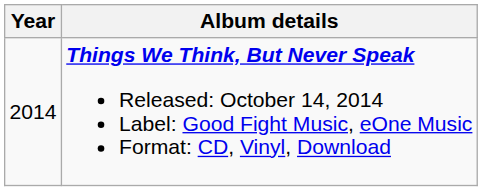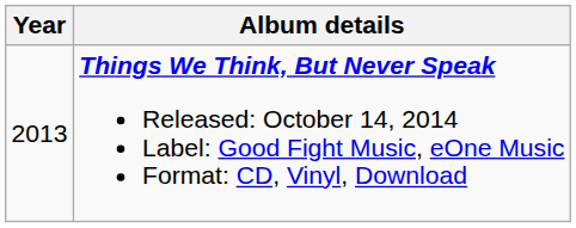row 2 | Year: 2014 -> 2013
